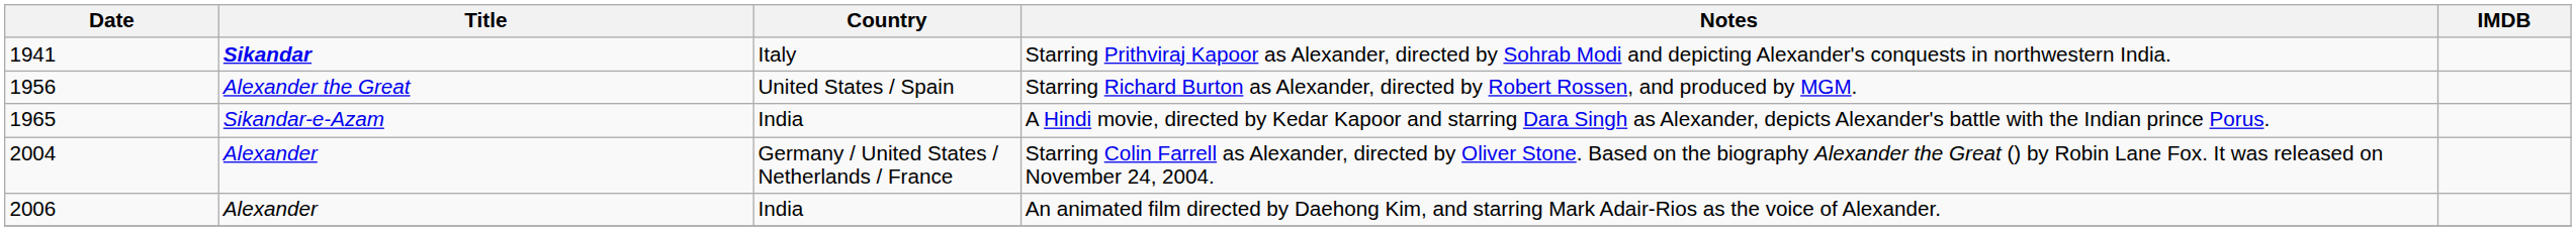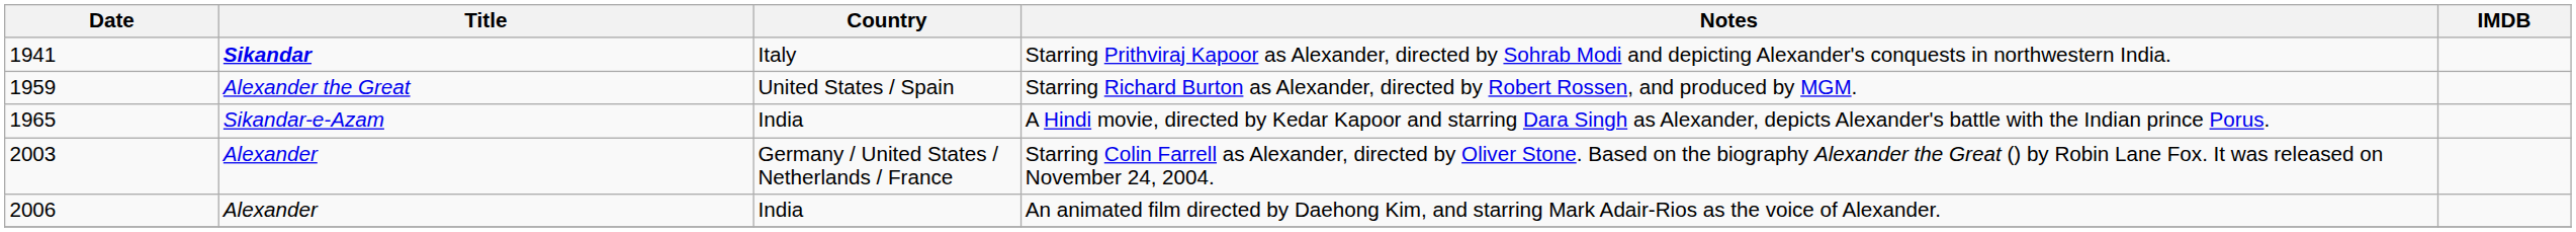row 3 | Date: 1956 -> 1959
row 5 | Date: 2004 -> 2003
